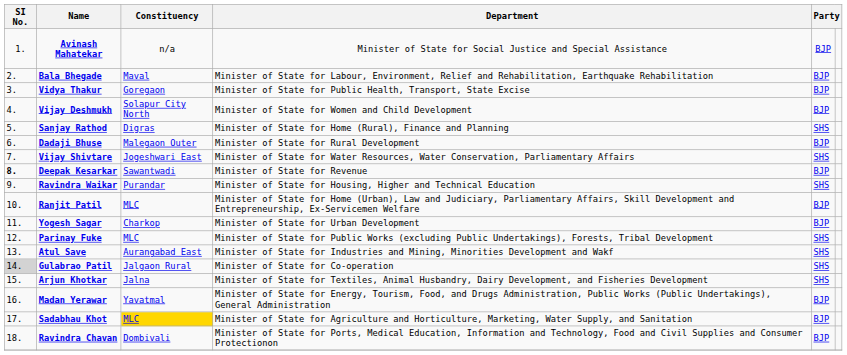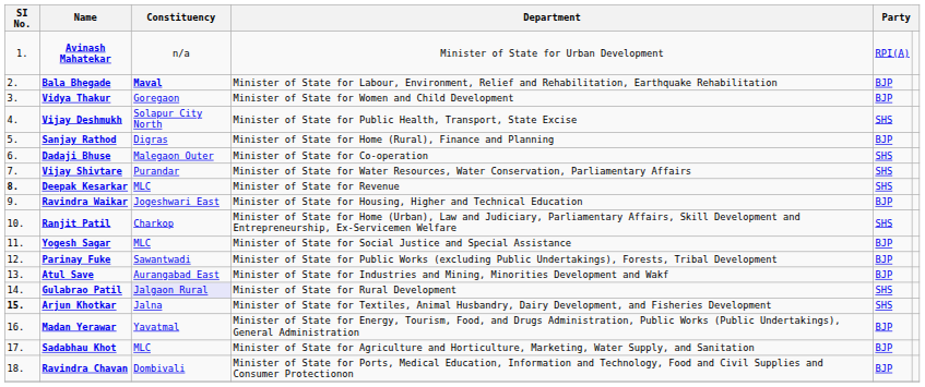Avinash Mahatekar | Department: Minister of State for Social Justice and Special Assistance -> Minister of State for Urban Development
Avinash Mahatekar | column 5: BJP -> RPI(A)
Bala Bhegade | Constituency: normal -> bold
Vidya Thakur | Department: Minister of State for Public Health, Transport, State Excise -> Minister of State for Women and Child Development
Vijay Deshmukh | Department: Minister of State for Women and Child Development -> Minister of State for Public Health, Transport, State Excise
Vijay Deshmukh | column 5: BJP -> SHS
Sanjay Rathod | column 5: SHS -> BJP
Dadaji Bhuse | Department: Minister of State for Rural Development -> Minister of State for Co-operation
Dadaji Bhuse | column 5: BJP -> SHS
Vijay Shivtare | Constituency: Jogeshwari East -> Purandar
Deepak Kesarkar | Constituency: Sawantwadi -> MLC
Deepak Kesarkar | column 5: BJP -> SHS
Ravindra Waikar | Constituency: Purandar -> Jogeshwari East
Ravindra Waikar | column 5: SHS -> BJP
Ranjit Patil | Constituency: MLC -> Charkop
Ranjit Patil | column 5: BJP -> SHS
Yogesh Sagar | Constituency: Charkop -> MLC
Yogesh Sagar | Department: Minister of State for Urban Development -> Minister of State for Social Justice and Special Assistance
Parinay Fuke | Constituency: MLC -> Sawantwadi
Parinay Fuke | column 5: SHS -> BJP
Atul Save | column 5: SHS -> BJP
Gulabrao Patil | SI No.: lightgrey background -> no background
Gulabrao Patil | Constituency: no background -> lavender background
Gulabrao Patil | Department: Minister of State for Co-operation -> Minister of State for Rural Development
Arjun Khotkar | SI No.: normal -> bold
Sadabhau Khot | Constituency: gold background -> no background
